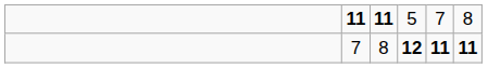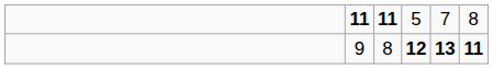row 2 | column 2: 7 -> 9
row 2 | column 5: 11 -> 13
